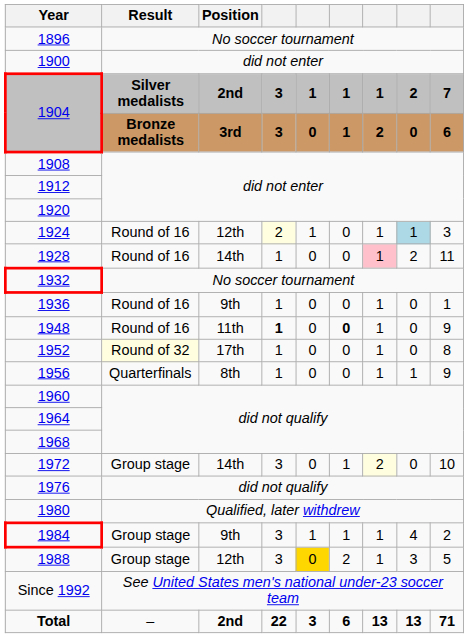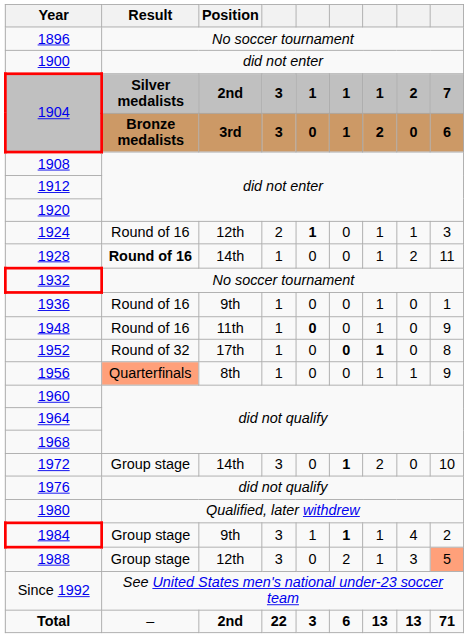1924 | column 4: lightyellow background -> no background
1924 | column 5: normal -> bold
1924 | column 8: lightblue background -> no background
1928 | Result: normal -> bold
1928 | column 7: pink background -> no background
1948 | column 4: bold -> normal
1948 | column 5: normal -> bold
1948 | column 6: bold -> normal
1952 | Result: lightyellow background -> no background
1952 | column 6: normal -> bold
1952 | column 7: normal -> bold
1956 | Result: no background -> lightsalmon background
1972 | column 6: normal -> bold
1972 | column 7: lightyellow background -> no background
1984 | column 6: normal -> bold
1988 | column 5: gold background -> no background
1988 | column 9: no background -> lightsalmon background
